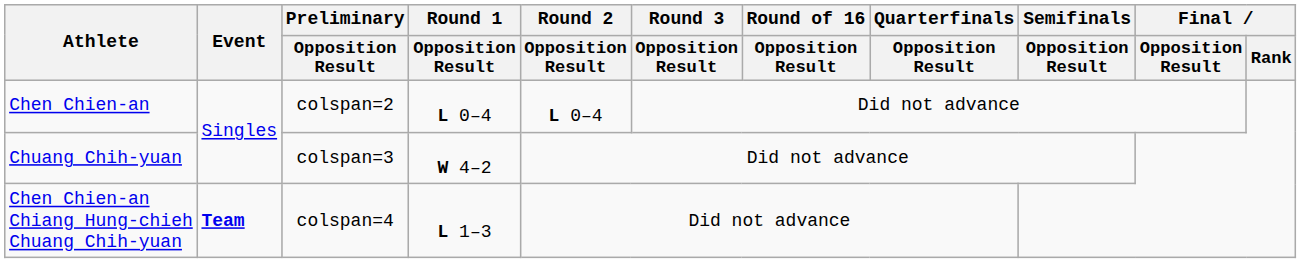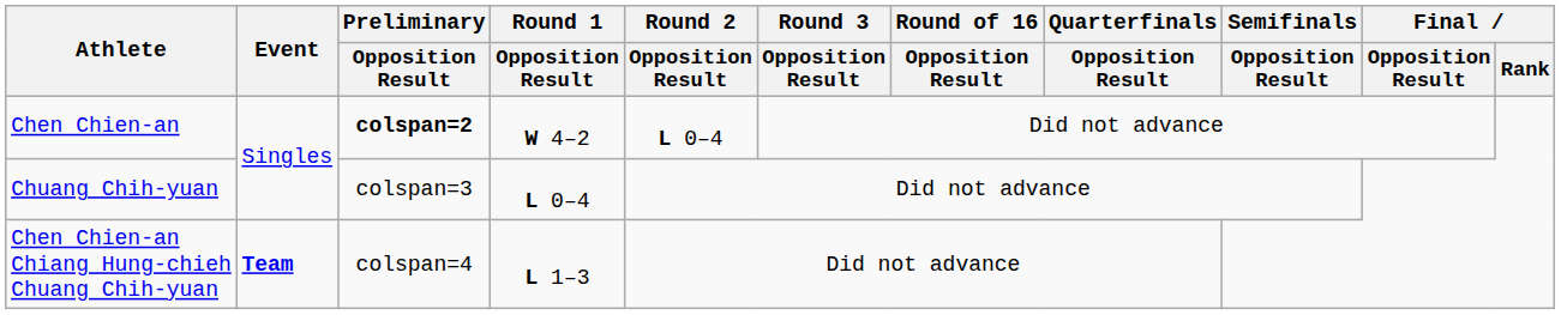Chen Chien-an | Preliminary / Opposition Result: normal -> bold
Chen Chien-an | Round 1 / Opposition Result: L 0–4 -> W 4–2
Chuang Chih-yuan | Round 1 / Opposition Result: W 4–2 -> L 0–4
